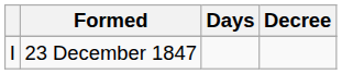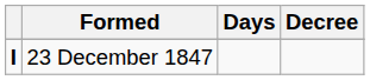23 December 1847 | column 1: normal -> bold
